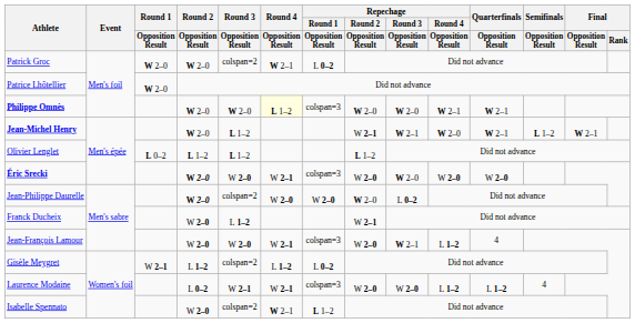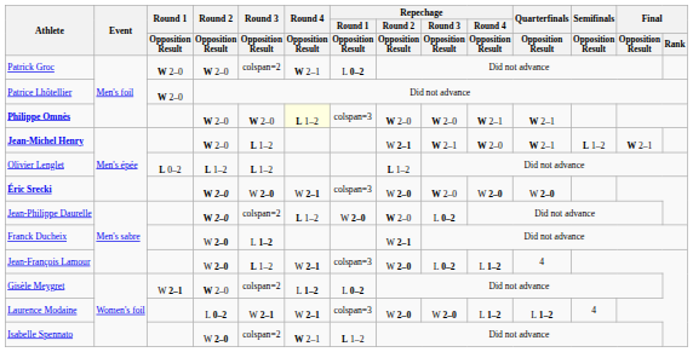Jean-Philippe Daurelle | Round 4 / Opposition Result: W 2–0 -> L 1–2
Jean-François Lamour | Round 3 / Opposition Result: W 2–0 -> L 1–2
Jean-François Lamour | Repechage / Round 3 / Opposition Result: W 2–1 -> L 0–2
Gisèle Meygret | Round 2 / Opposition Result: L 1–2 -> W 2–0
